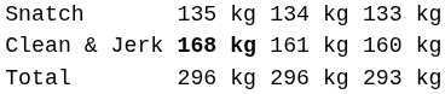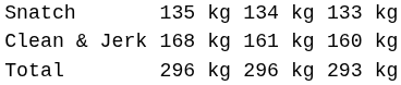Clean & Jerk | column 2: bold -> normal
